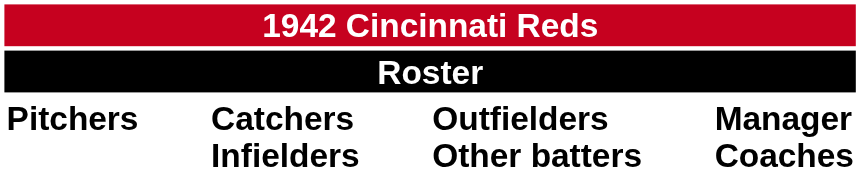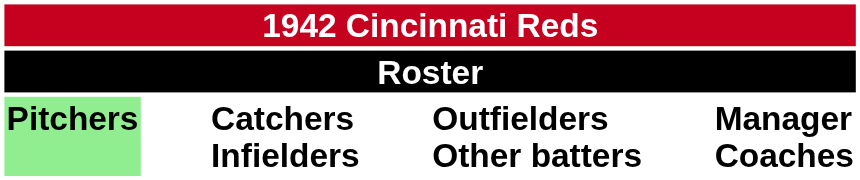Pitchers | column 1: no background -> lightgreen background
